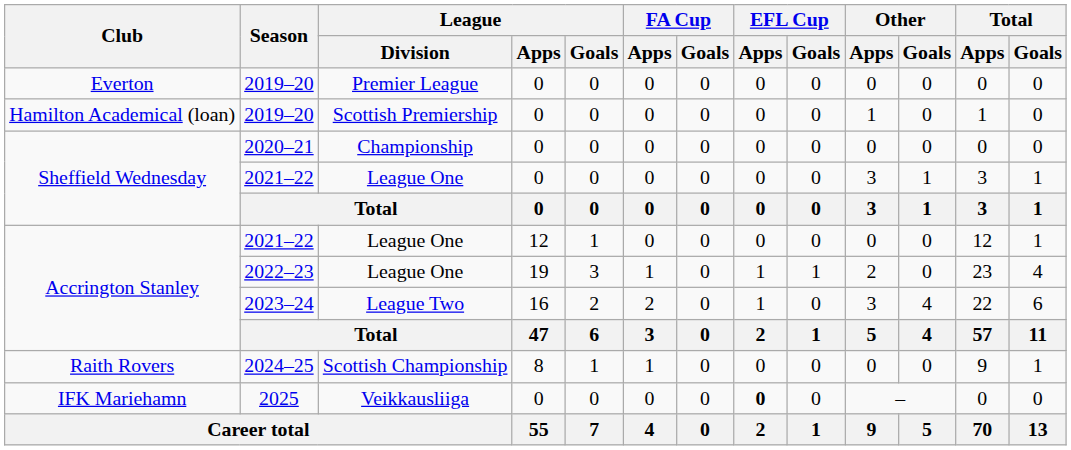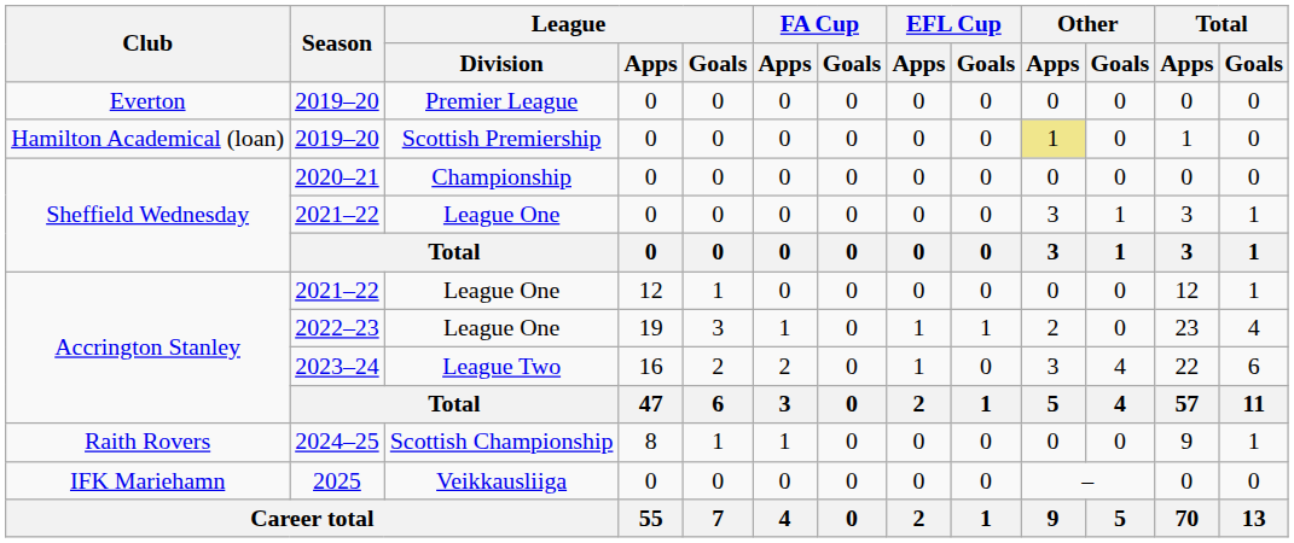Hamilton Academical (loan) / 2019–20 | Other / Apps: no background -> khaki background
2025 | EFL Cup / Apps: bold -> normal
